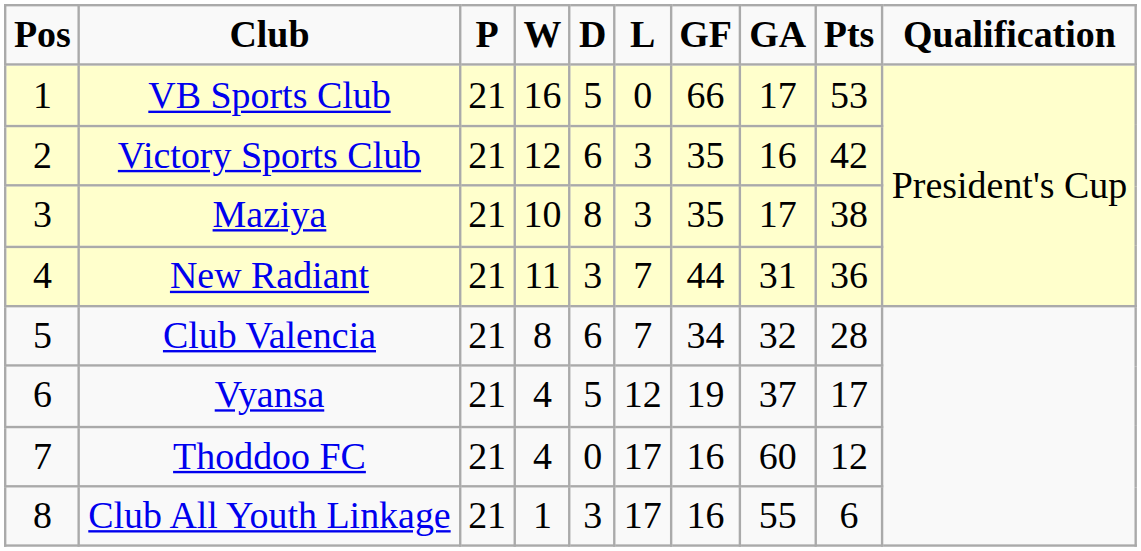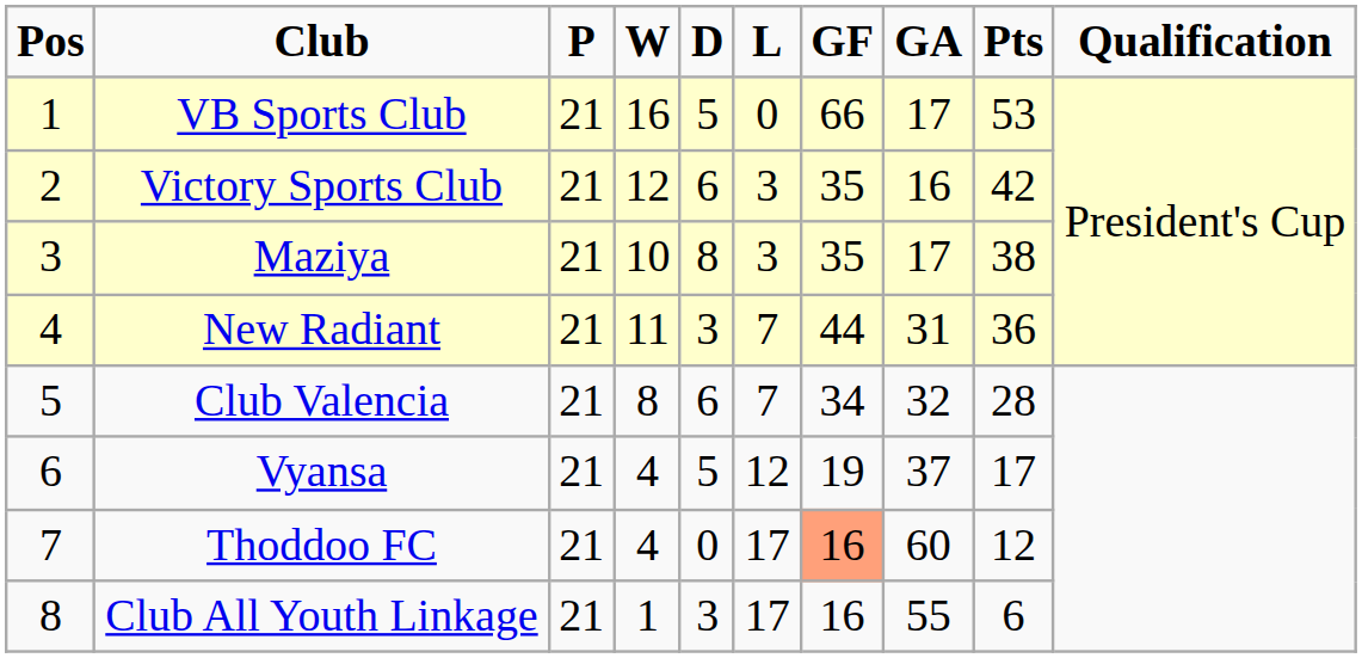Thoddoo FC | GF: no background -> lightsalmon background
